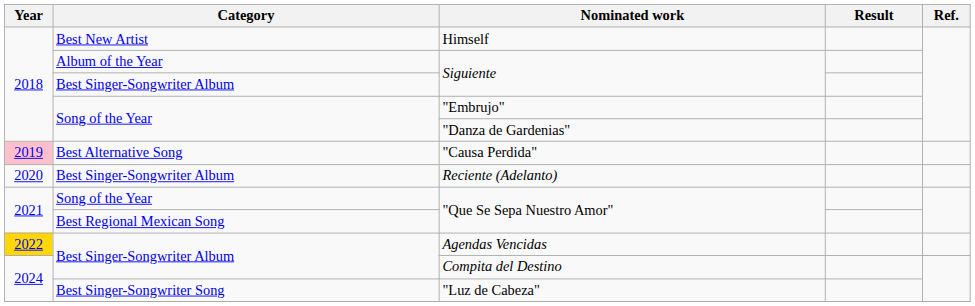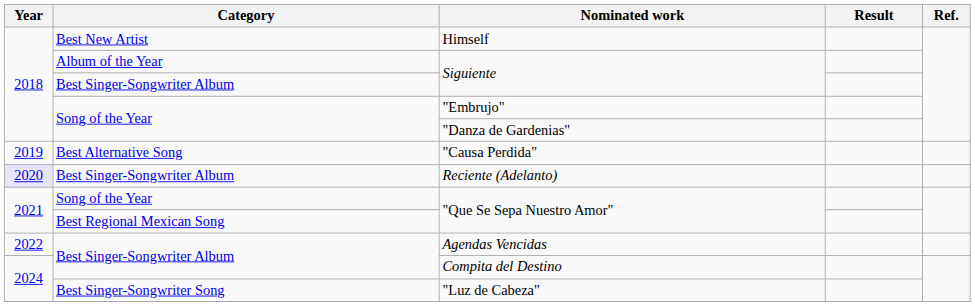"Causa Perdida" | Year: pink background -> no background
Reciente (Adelanto) | Year: no background -> lavender background
Agendas Vencidas | Year: gold background -> no background
